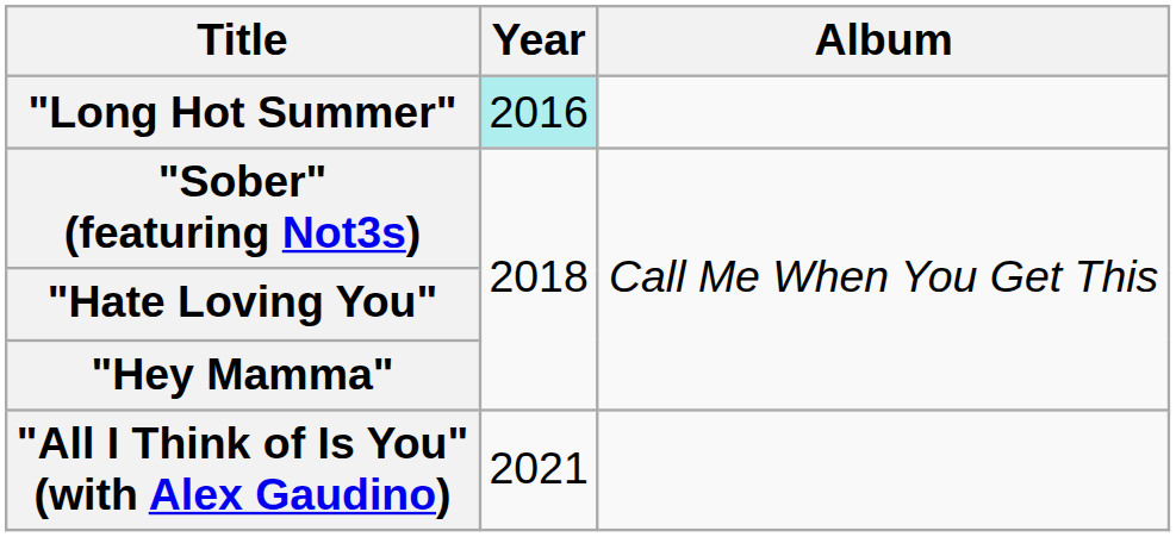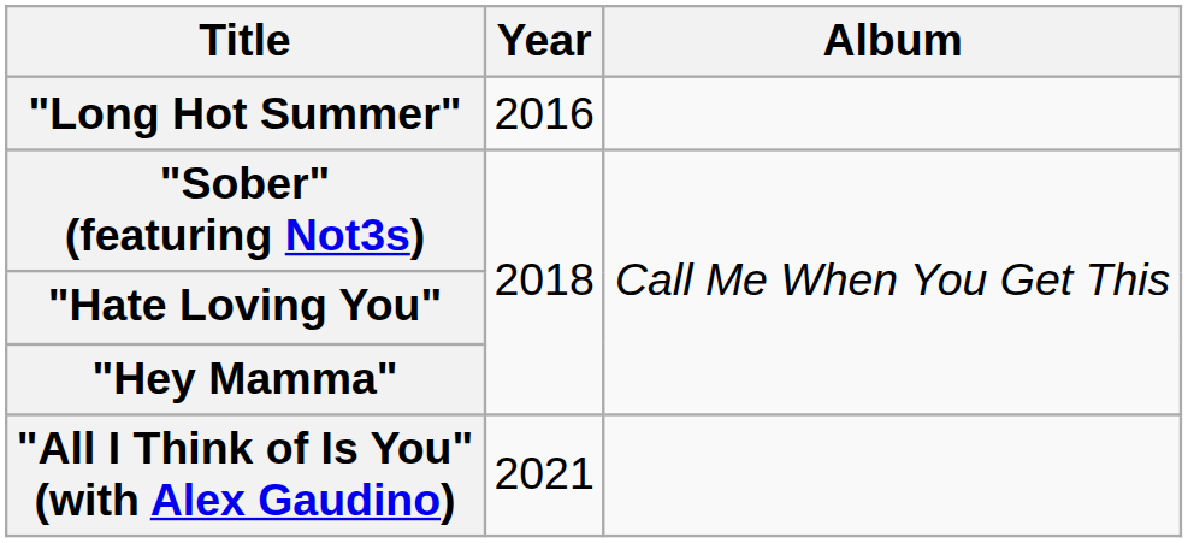"Long Hot Summer" | Year: paleturquoise background -> no background
